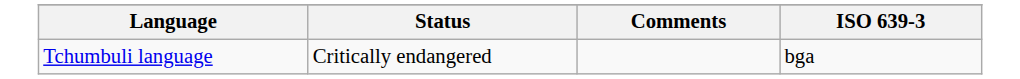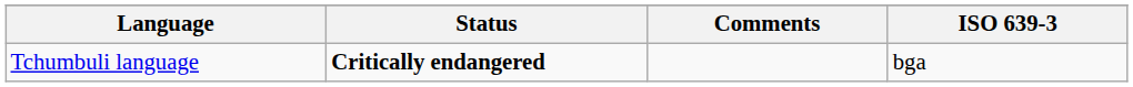Tchumbuli language | Status: normal -> bold
